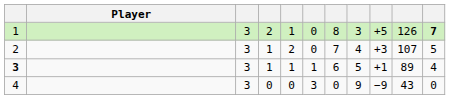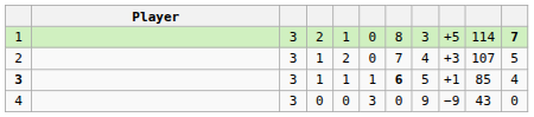row 2 | column 10: 126 -> 114
row 4 | column 7: normal -> bold
row 4 | column 10: 89 -> 85
